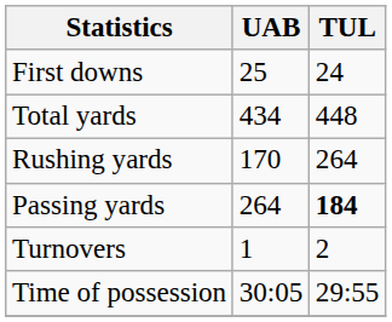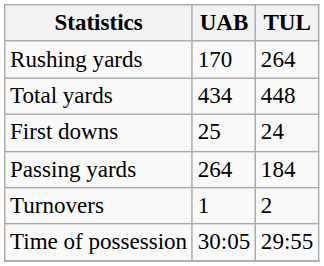rows swapped: First downs <-> Rushing yards
Passing yards | TUL: bold -> normal
